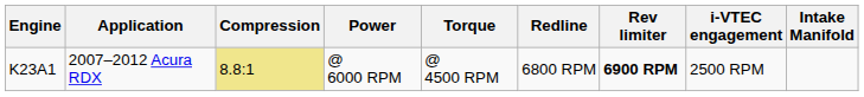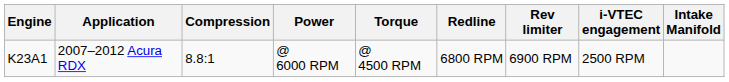K23A1 | Compression: khaki background -> no background
K23A1 | Rev limiter: bold -> normal
